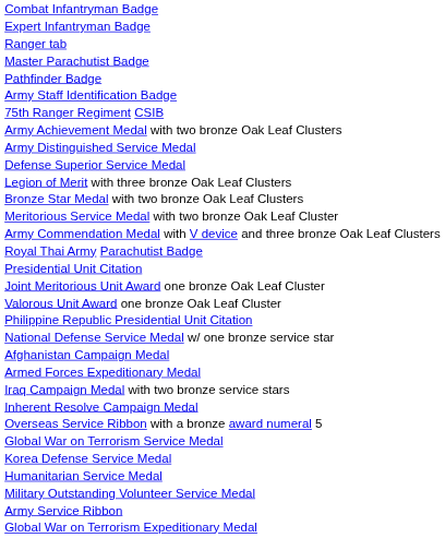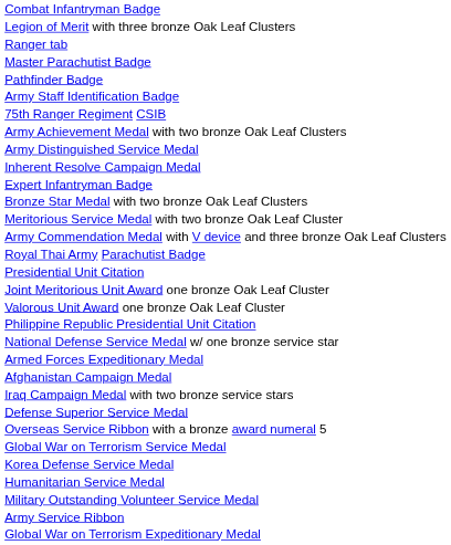row 2 | column 1: Expert Infantryman Badge -> Legion of Merit with three bronze Oak Leaf Clusters
row 10 | column 1: Defense Superior Service Medal -> Inherent Resolve Campaign Medal
row 11 | column 1: Legion of Merit with three bronze Oak Leaf Clusters -> Expert Infantryman Badge
row 21 | column 1: Afghanistan Campaign Medal -> Armed Forces Expeditionary Medal
row 22 | column 1: Armed Forces Expeditionary Medal -> Afghanistan Campaign Medal
row 24 | column 1: Inherent Resolve Campaign Medal -> Defense Superior Service Medal
